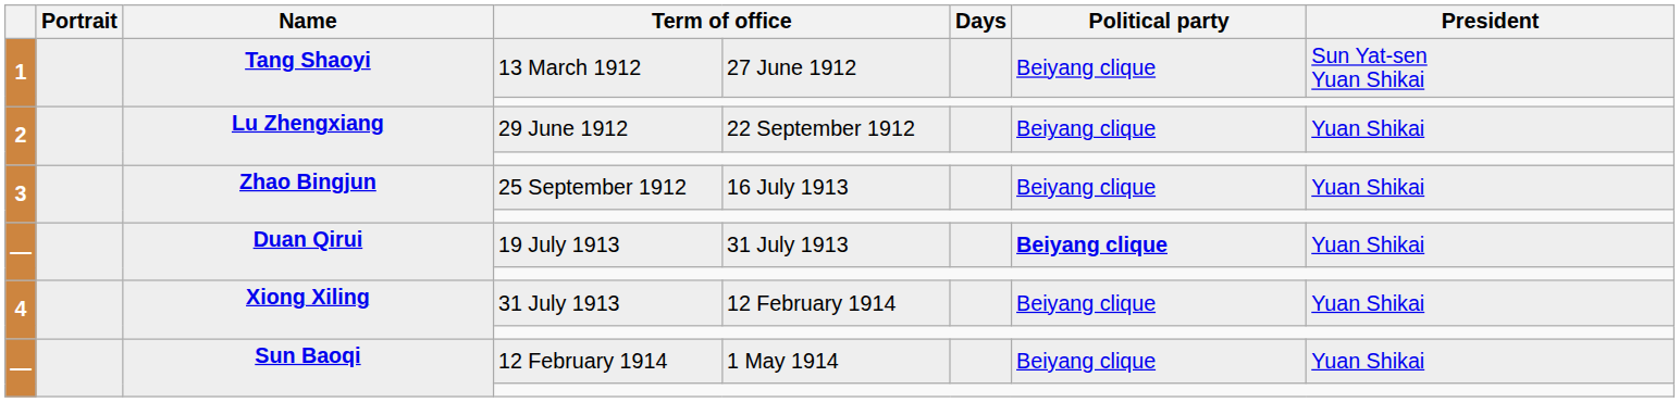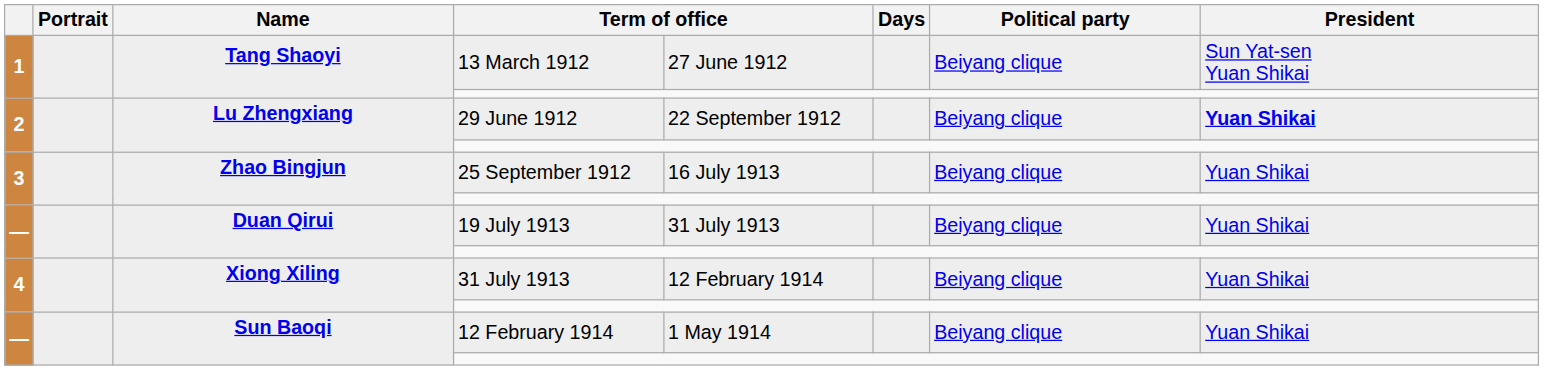29 June 1912 | President: normal -> bold
19 July 1913 | Political party: bold -> normal
